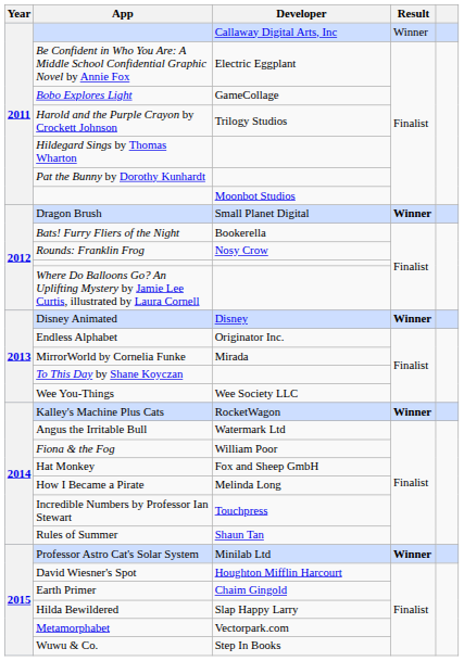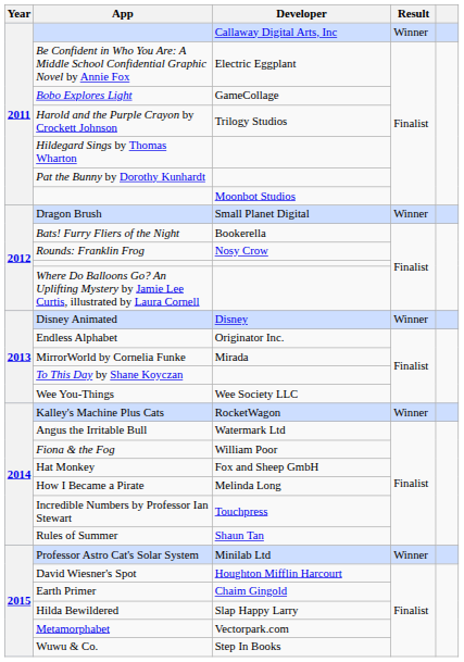Dragon Brush | Result: bold -> normal
Disney Animated | Result: bold -> normal
Kalley's Machine Plus Cats | Result: bold -> normal
Professor Astro Cat's Solar System | Result: bold -> normal
